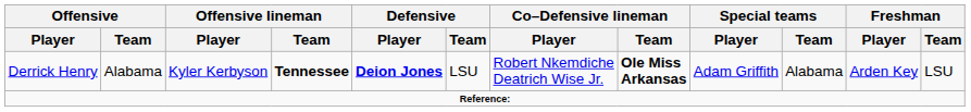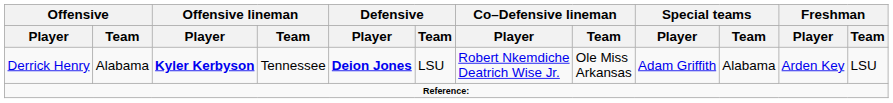Derrick Henry | Offensive lineman / Player: normal -> bold
Derrick Henry | Offensive lineman / Team: bold -> normal
Derrick Henry | Co–Defensive lineman / Team: bold -> normal
